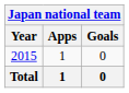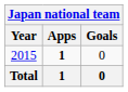2015 | Apps: normal -> bold
